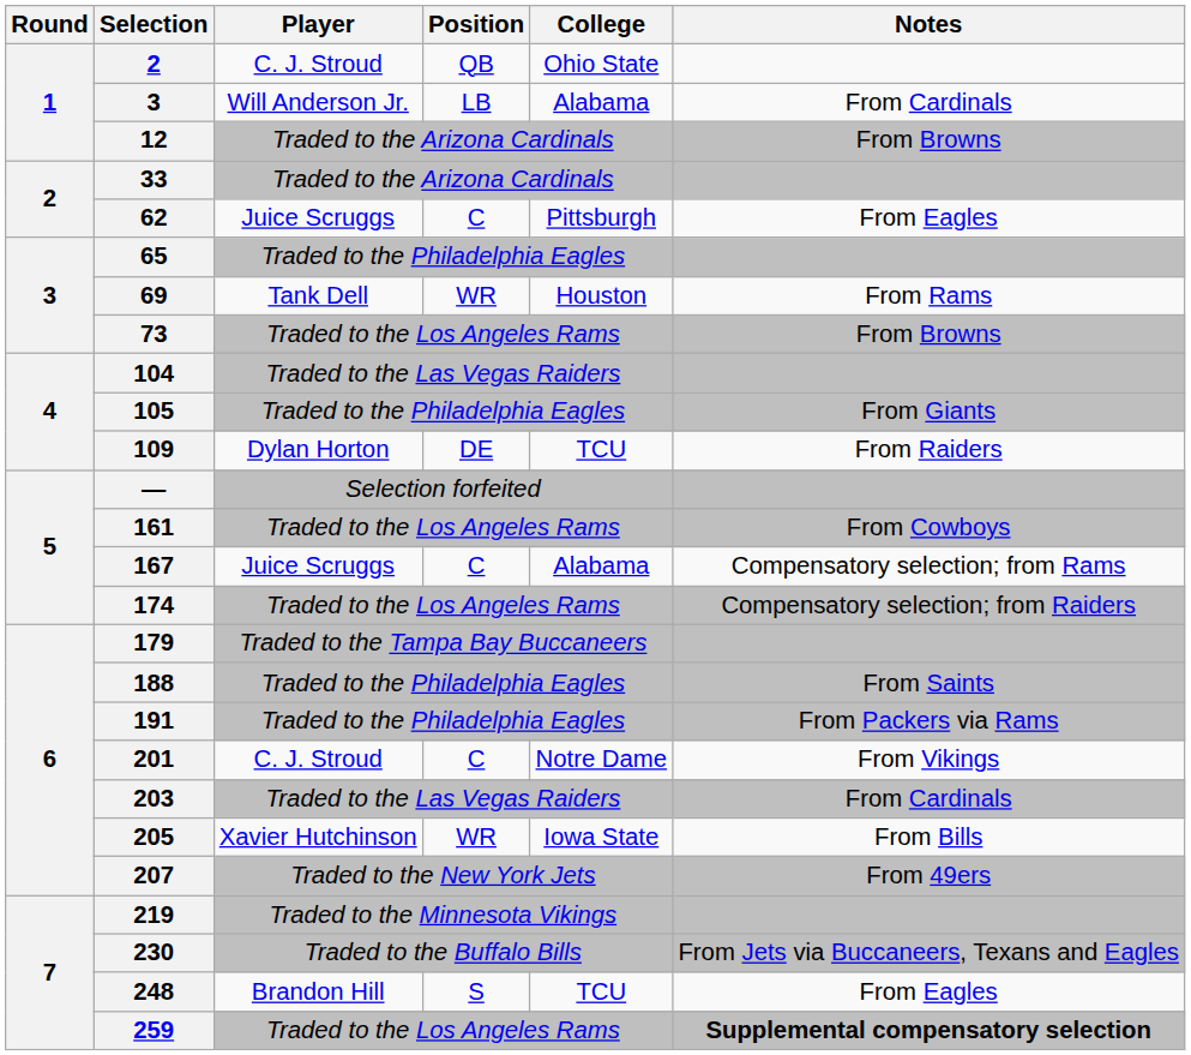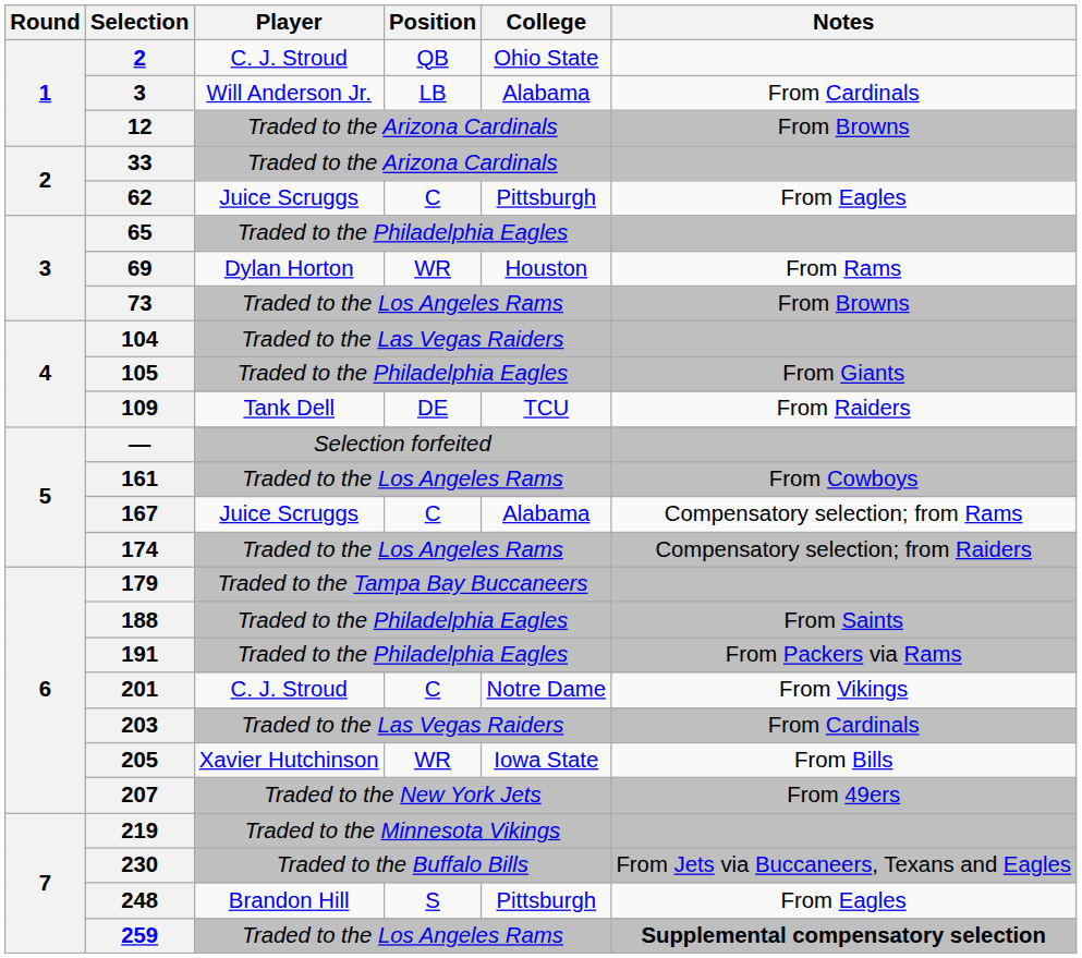69 | Player: Tank Dell -> Dylan Horton
109 | Player: Dylan Horton -> Tank Dell
248 | College: TCU -> Pittsburgh
